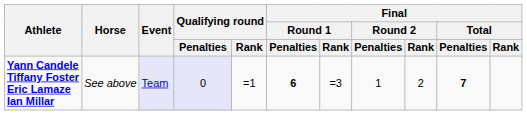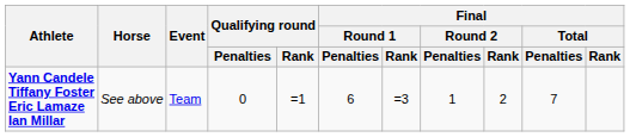Yann Candele Tiffany Foster Eric Lamaze Ian Millar | Event: lavender background -> no background
Yann Candele Tiffany Foster Eric Lamaze Ian Millar | Qualifying round / Penalties: lavender background -> no background
Yann Candele Tiffany Foster Eric Lamaze Ian Millar | Final / Round 1 / Penalties: bold -> normal
Yann Candele Tiffany Foster Eric Lamaze Ian Millar | Final / Total / Penalties: bold -> normal
